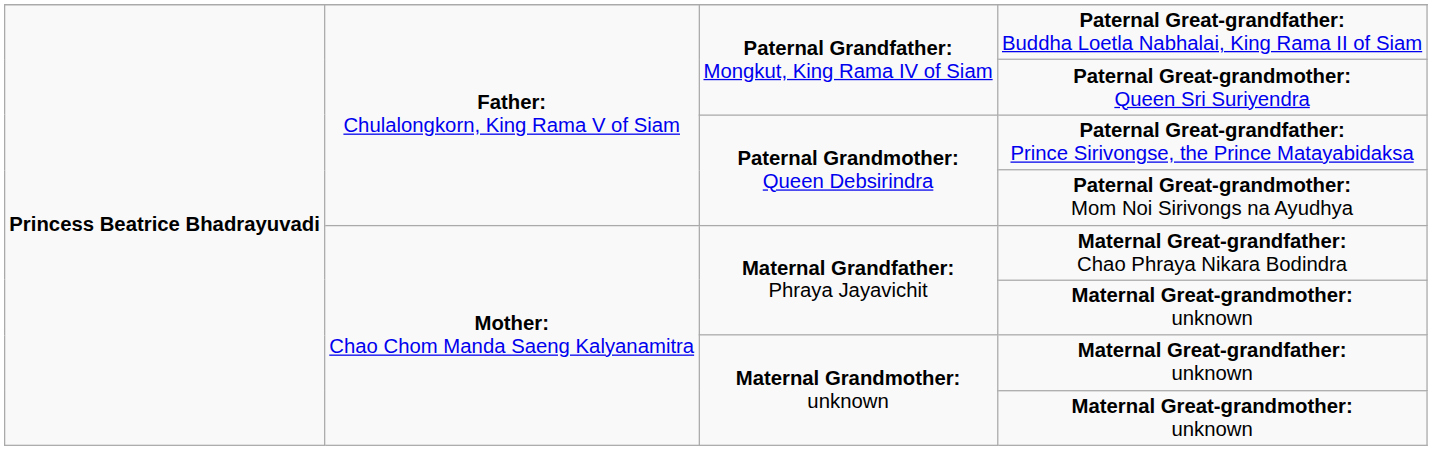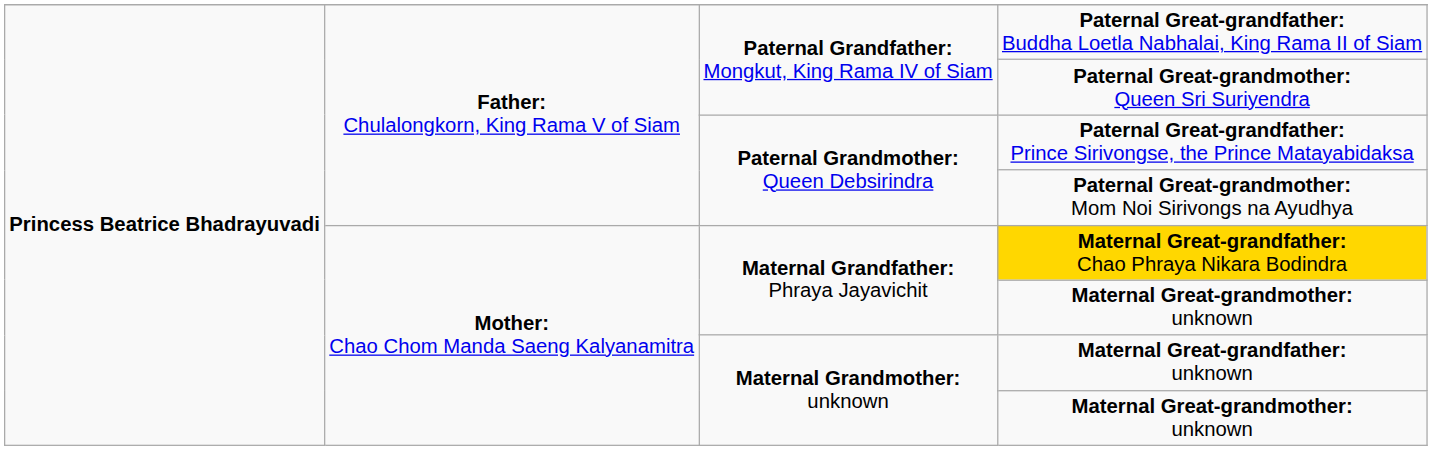Maternal Great-grandfather: Chao Phraya Nikara Bodindra | column 4: no background -> gold background
